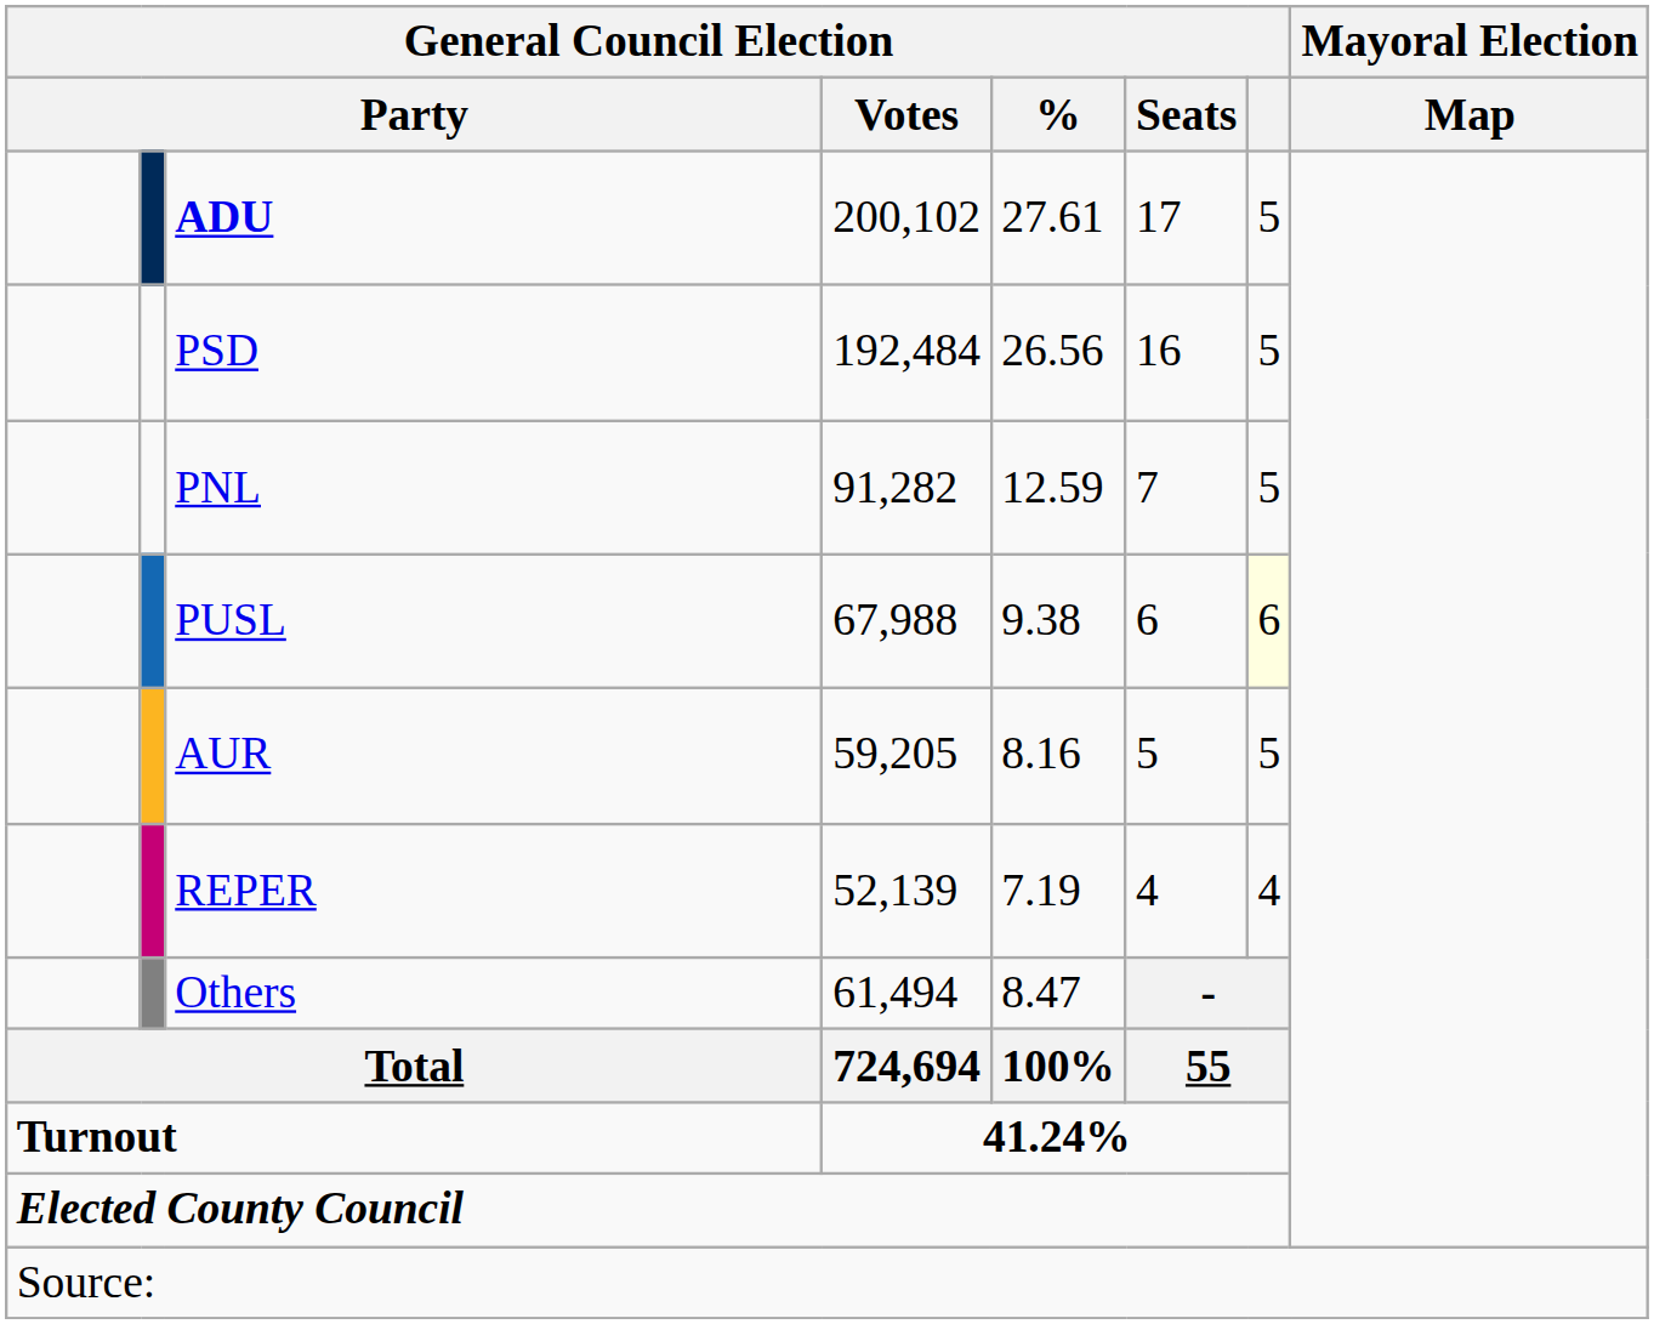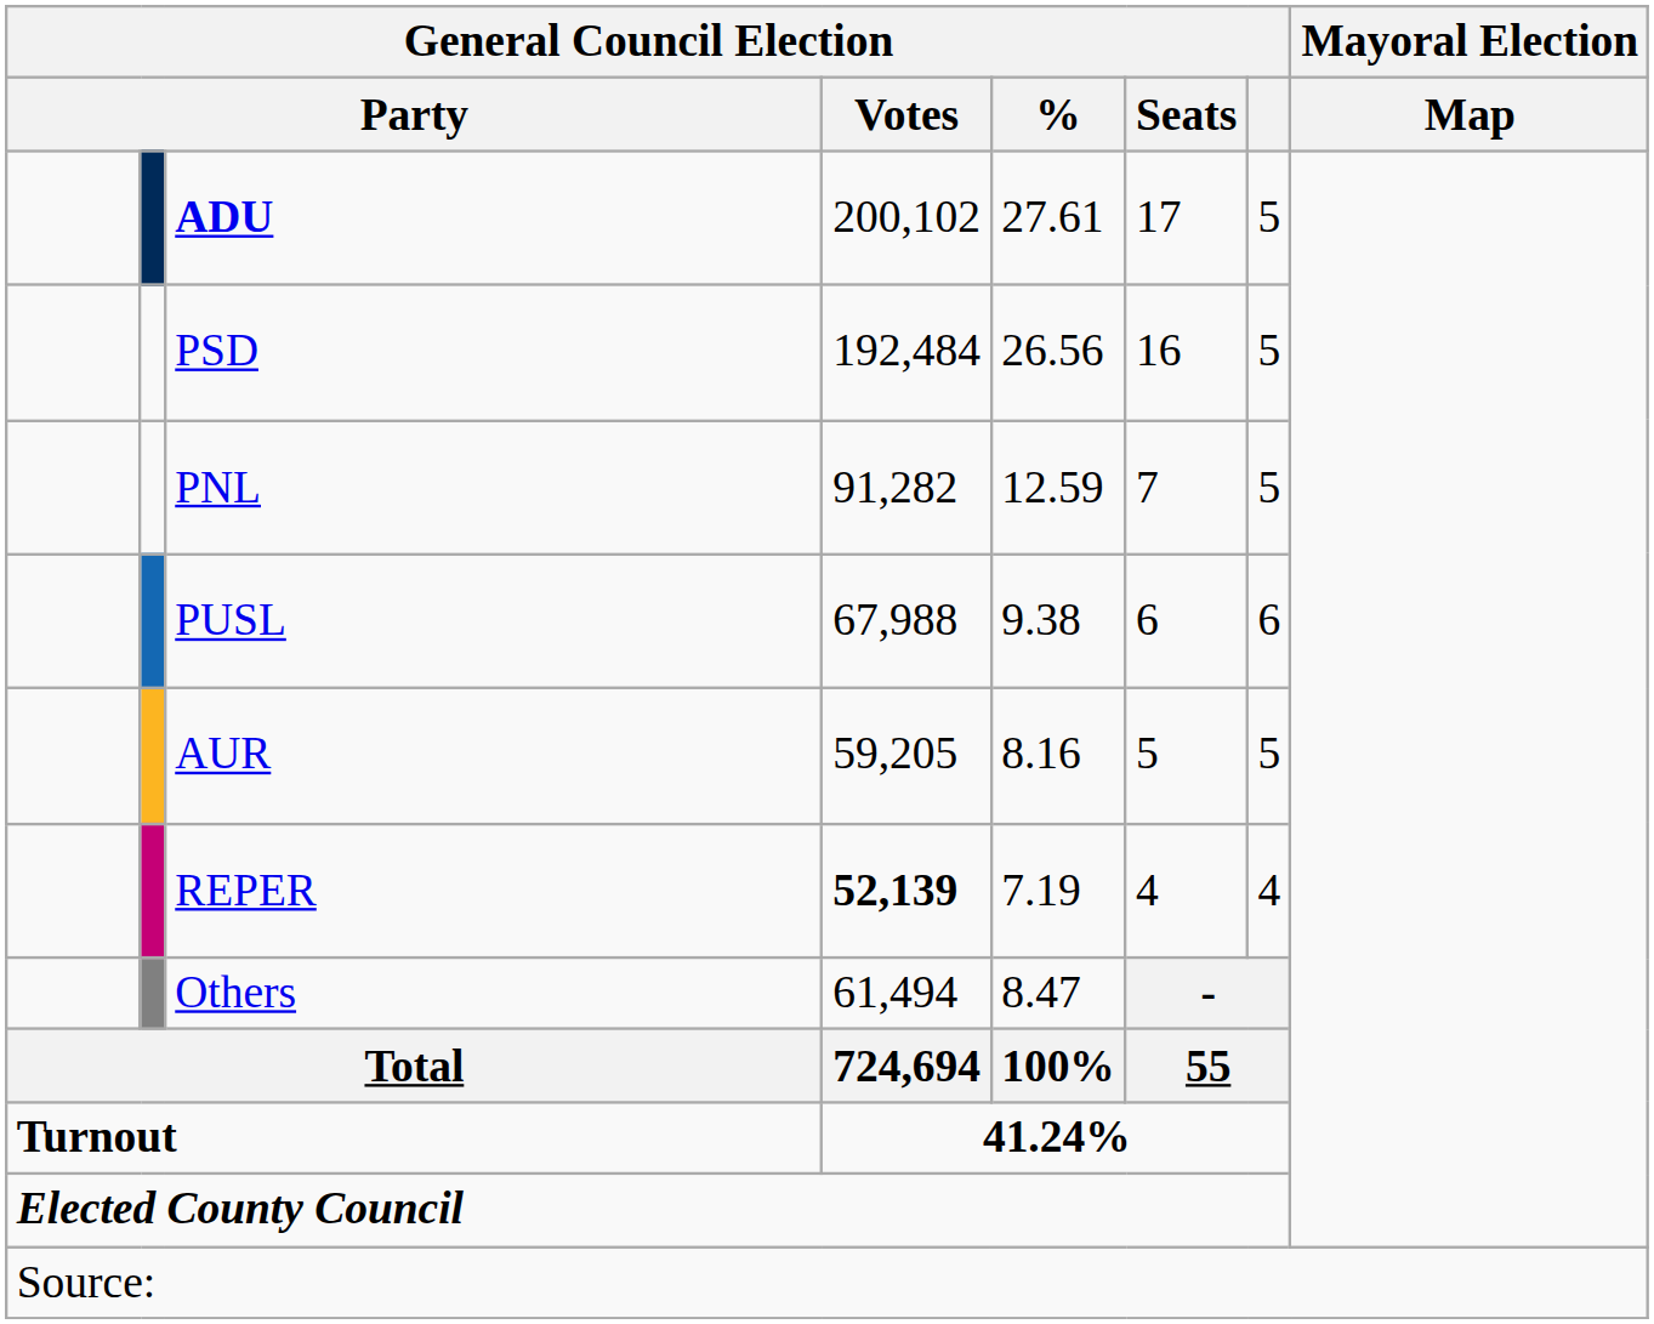PUSL | General Council Election: lightyellow background -> no background
REPER | General Council Election / Votes: normal -> bold
